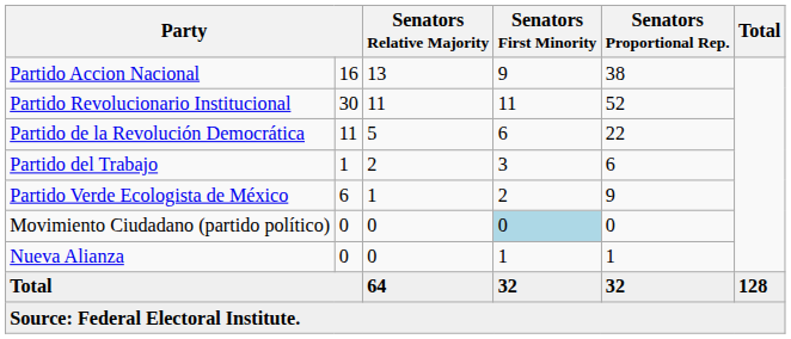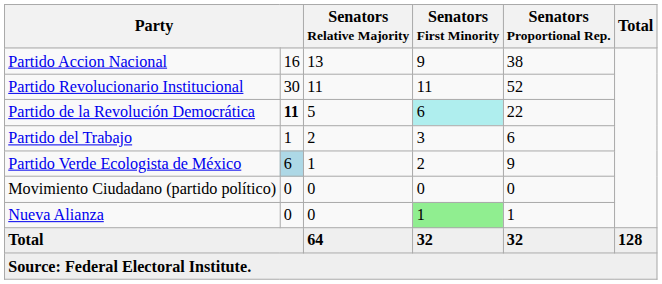Partido de la Revolución Democrática | column 2: normal -> bold
Partido de la Revolución Democrática | Senators First Minority: no background -> paleturquoise background
Partido Verde Ecologista de México | column 2: no background -> lightblue background
Movimiento Ciudadano (partido político) | Senators First Minority: lightblue background -> no background
Nueva Alianza | Senators First Minority: no background -> lightgreen background
